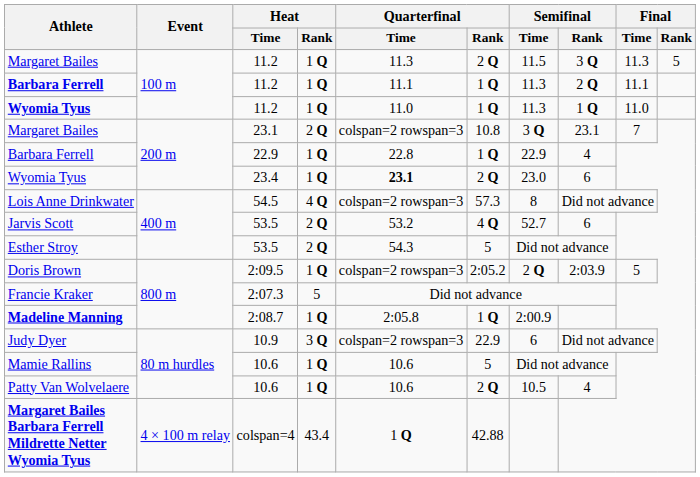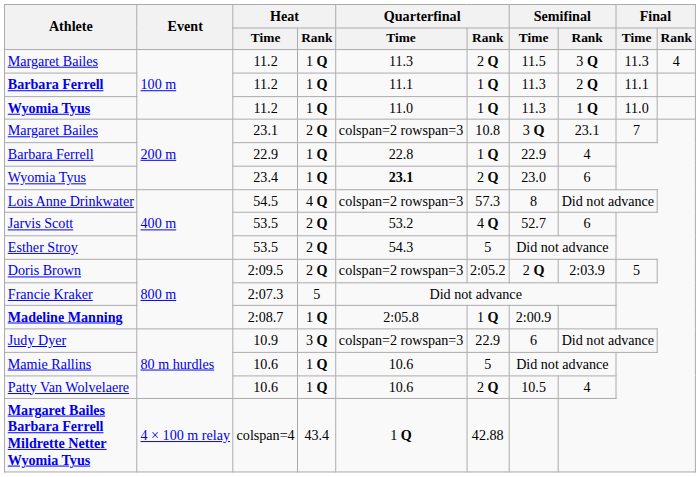Margaret Bailes / 11.2 | Final / Rank: 5 -> 4
Doris Brown | Heat / Rank: 1 Q -> 2 Q
